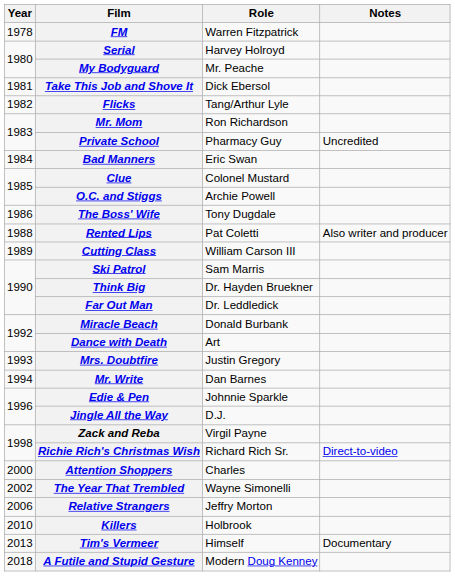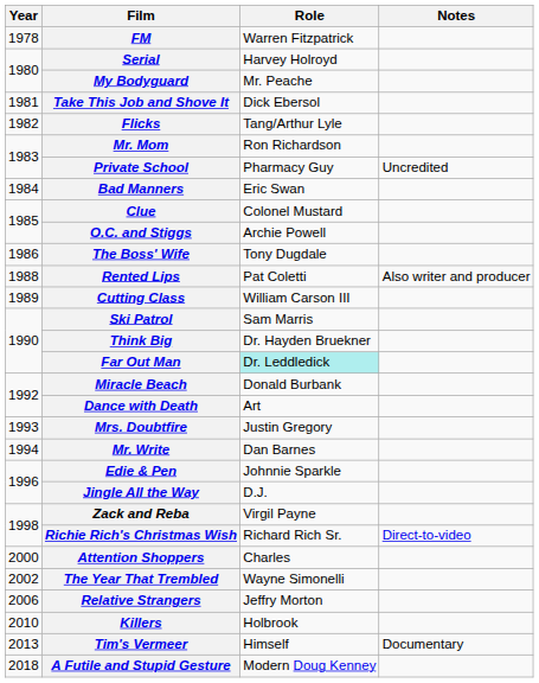Far Out Man | Role: no background -> paleturquoise background
